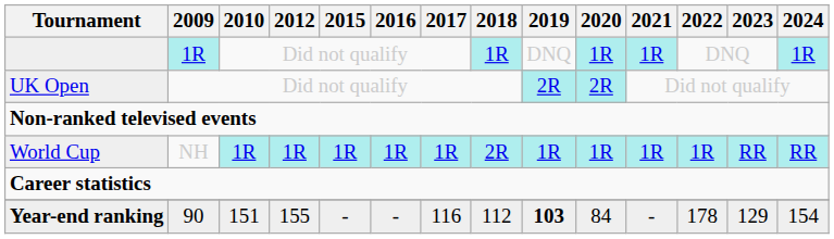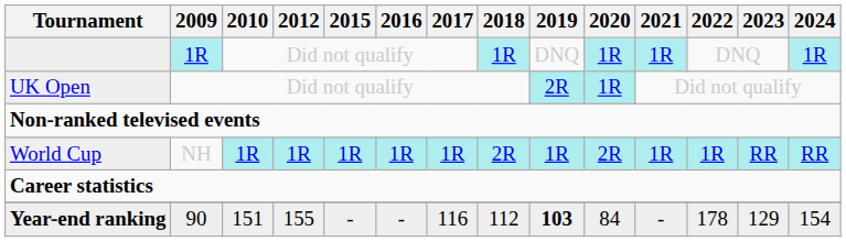UK Open | 2020: 2R -> 1R
World Cup | 2020: 1R -> 2R
